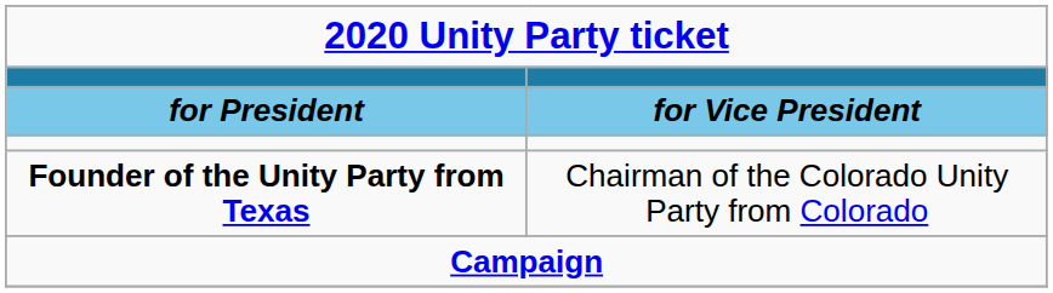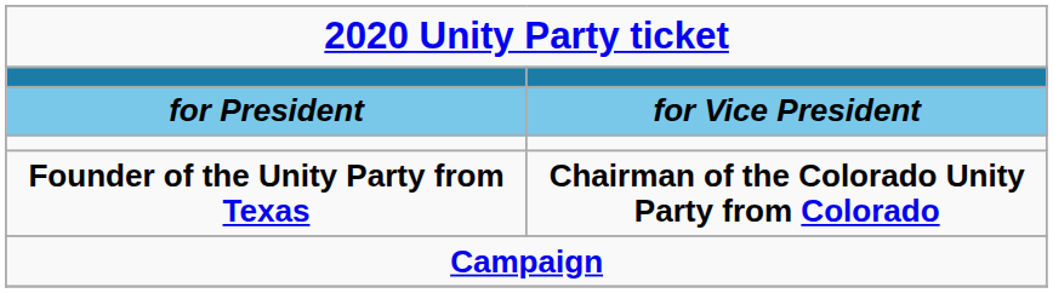row 5 | column 2: normal -> bold
